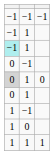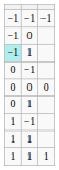row 3 | column 2: 1 -> 0
row 6 | column 1: lightgrey background -> no background
row 6 | column 2: 1 -> 0
row 9 | column 2: 0 -> 1
